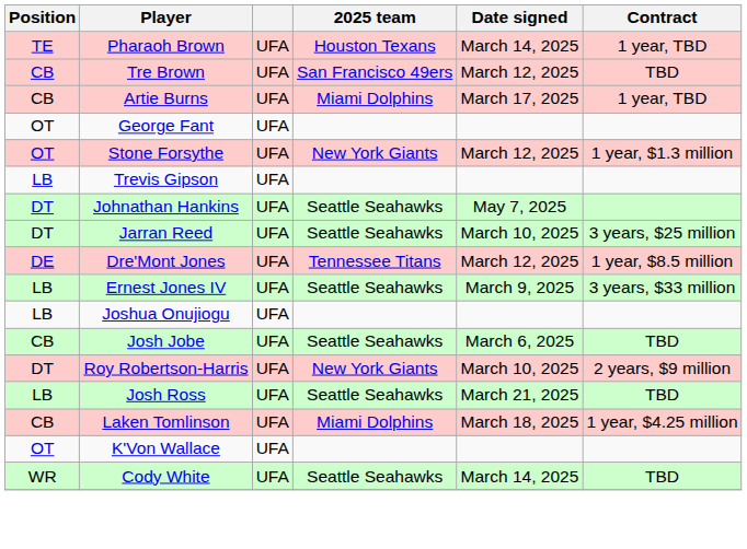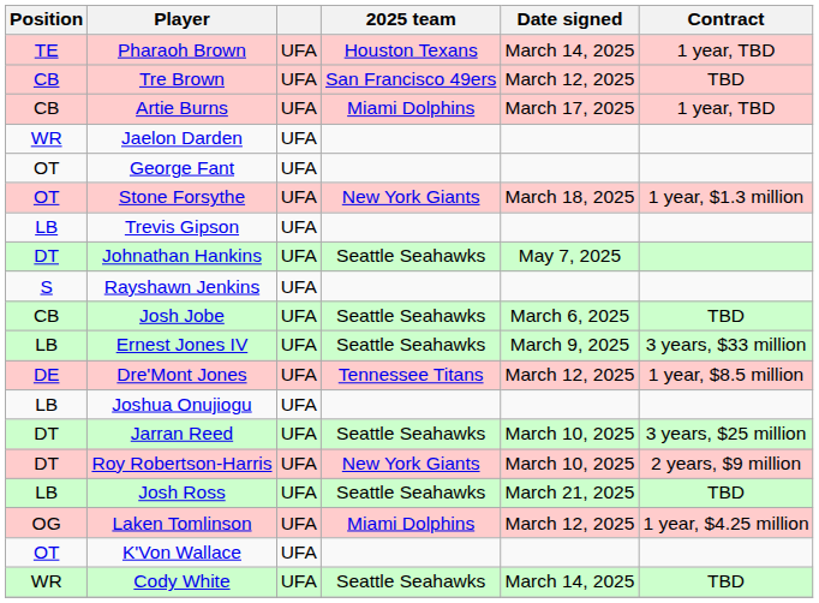+ row: WR | Jaelon Darden | UFA
Stone Forsythe | Date signed: March 12, 2025 -> March 18, 2025
+ row: S | Rayshawn Jenkins | UFA
rows swapped: Josh Jobe <-> Jarran Reed
rows swapped: Dre'Mont Jones <-> Ernest Jones IV
Laken Tomlinson | Position: CB -> OG
Laken Tomlinson | Date signed: March 18, 2025 -> March 12, 2025
